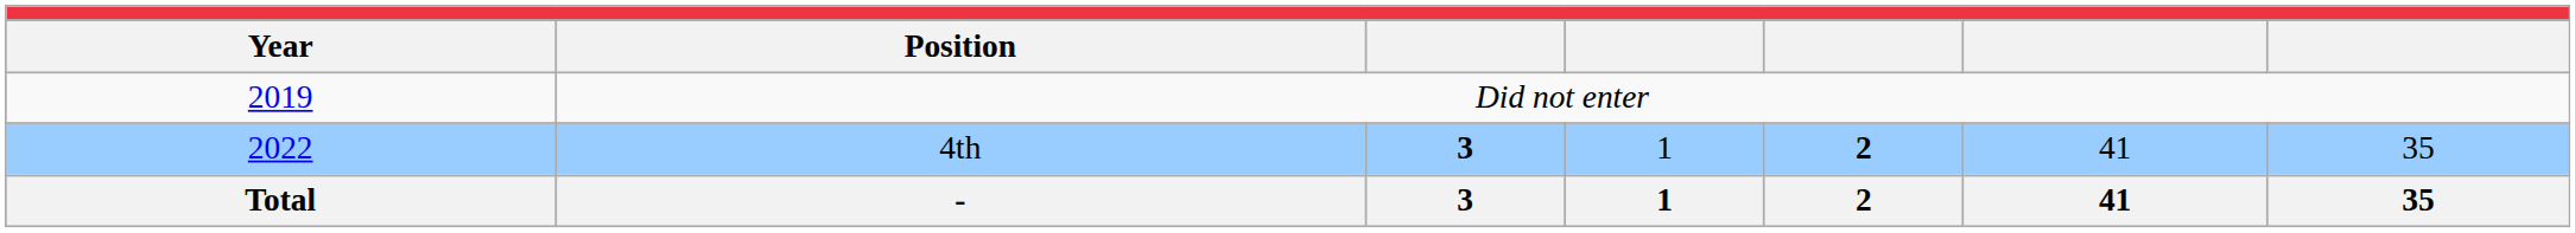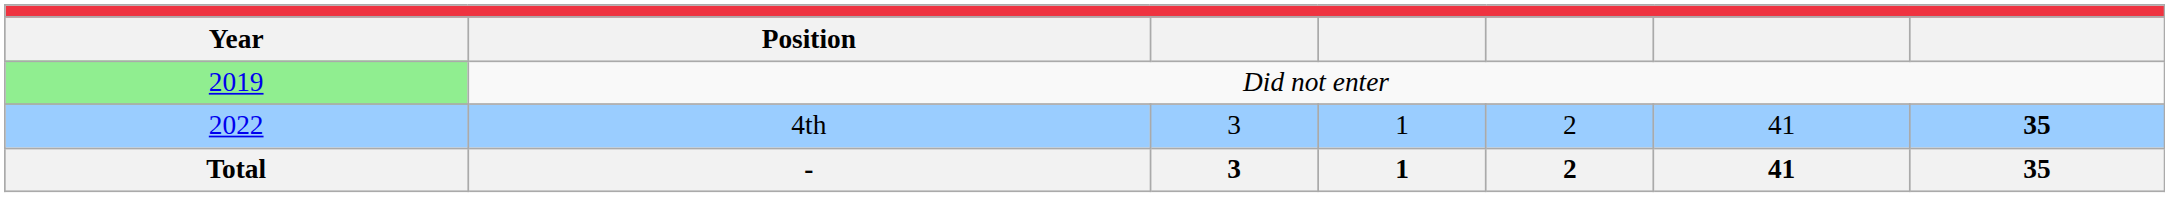Did not enter | Year: no background -> lightgreen background
4th | column 3: bold -> normal
4th | column 5: bold -> normal
4th | column 7: normal -> bold
